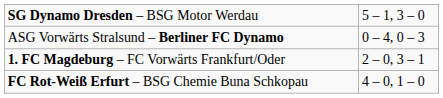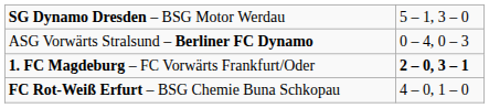1. FC Magdeburg – FC Vorwärts Frankfurt/Oder | column 2: normal -> bold
